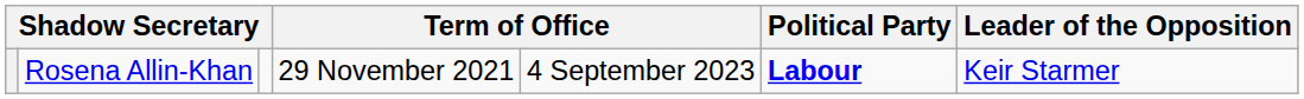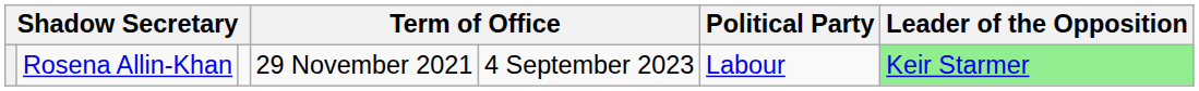Rosena Allin-Khan | Political Party: bold -> normal
Rosena Allin-Khan | Leader of the Opposition: no background -> lightgreen background
